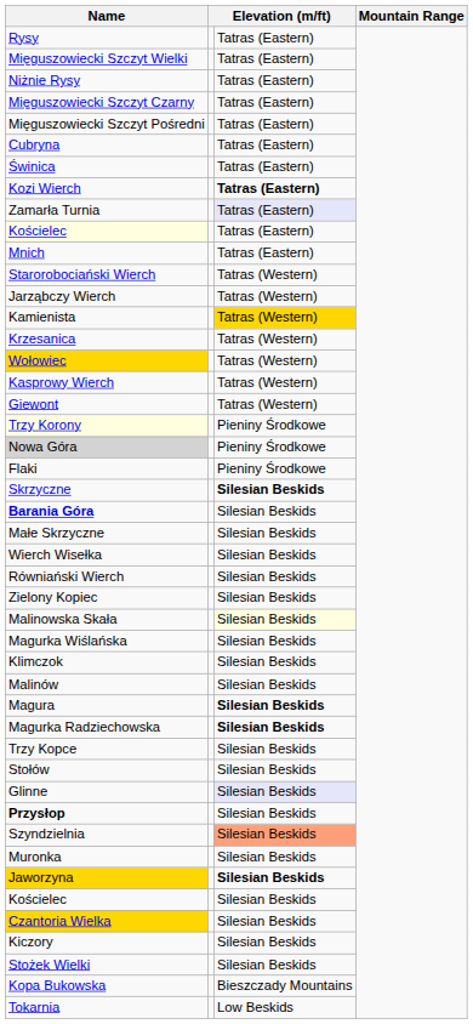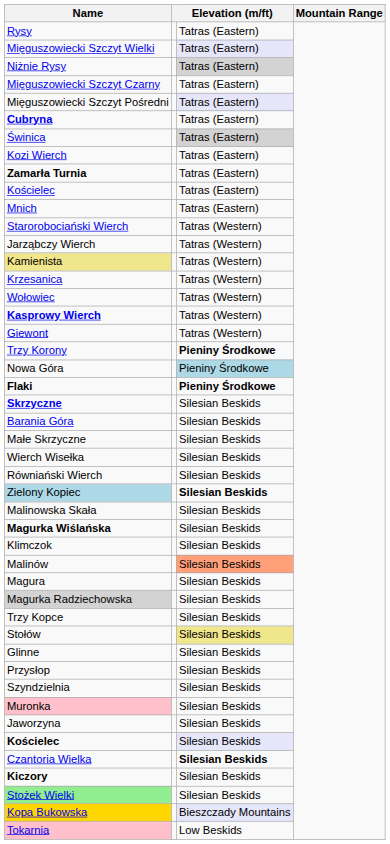Mięguszowiecki Szczyt Wielki | column 3: no background -> lavender background
Niżnie Rysy | column 3: no background -> lightgrey background
Mięguszowiecki Szczyt Pośredni | column 3: no background -> lavender background
Cubryna | Name: normal -> bold
Świnica | column 3: no background -> lightgrey background
Kozi Wierch | column 3: bold -> normal
Zamarła Turnia | Name: normal -> bold
Zamarła Turnia | column 3: lavender background -> no background
Kościelec / Tatras (Eastern) | Name: lightyellow background -> no background
Kamienista | Name: no background -> khaki background
Kamienista | column 3: gold background -> no background
Wołowiec | Name: gold background -> no background
Kasprowy Wierch | Name: normal -> bold
Trzy Korony | Name: lightyellow background -> no background
Trzy Korony | column 3: normal -> bold
Nowa Góra | Name: lightgrey background -> no background
Nowa Góra | column 3: no background -> lightblue background
Flaki | Name: normal -> bold
Flaki | column 3: normal -> bold
Skrzyczne | Name: normal -> bold
Skrzyczne | column 3: bold -> normal
Barania Góra | Name: bold -> normal
Zielony Kopiec | Name: no background -> lightblue background
Zielony Kopiec | column 3: normal -> bold
Malinowska Skała | column 3: lightyellow background -> no background
Magurka Wiślańska | Name: normal -> bold
Malinów | column 3: no background -> lightsalmon background
Magura | column 3: bold -> normal
Magurka Radziechowska | Name: no background -> lightgrey background
Magurka Radziechowska | column 3: bold -> normal
Stołów | column 3: no background -> khaki background
Glinne | column 3: lavender background -> no background
Przysłop | Name: bold -> normal
Szyndzielnia | column 3: lightsalmon background -> no background
Muronka | Name: no background -> pink background
Jaworzyna | Name: gold background -> no background
Jaworzyna | column 3: bold -> normal
Kościelec / Silesian Beskids | Name: normal -> bold
Kościelec / Silesian Beskids | column 3: no background -> lavender background
Czantoria Wielka | Name: gold background -> no background
Czantoria Wielka | column 3: normal -> bold
Kiczory | Name: normal -> bold
Stożek Wielki | Name: no background -> lightgreen background
Kopa Bukowska | Name: no background -> gold background
Kopa Bukowska | column 3: no background -> lavender background
Tokarnia | Name: no background -> pink background
